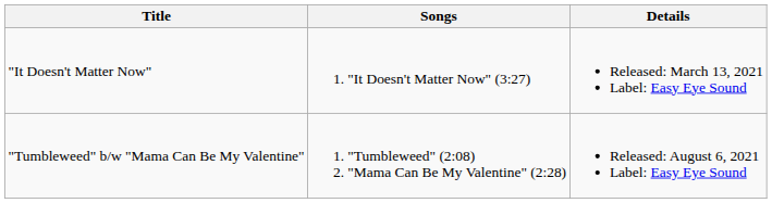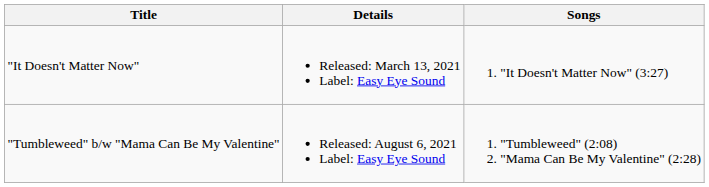columns swapped: Details <-> Songs
